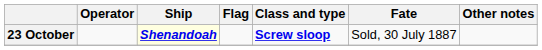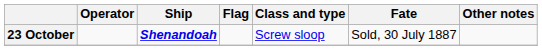23 October | Ship: lightyellow background -> no background
23 October | Class and type: bold -> normal
